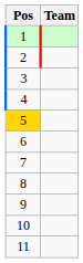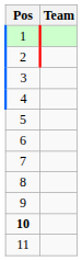5 | Pos: gold background -> no background
10 | Pos: normal -> bold
